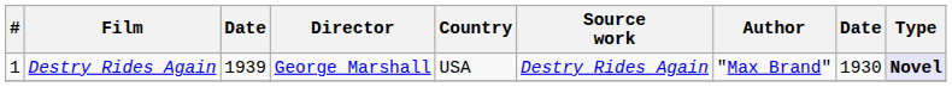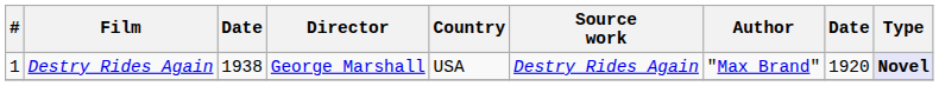row 2 | column 3: 1939 -> 1938
row 2 | column 8: 1930 -> 1920
